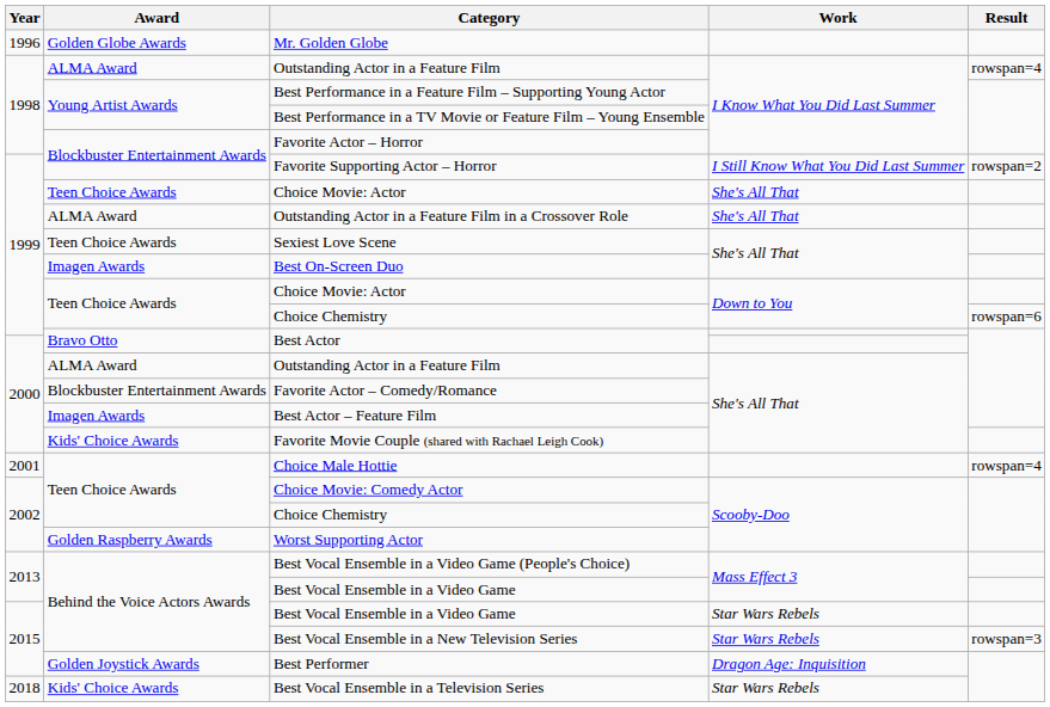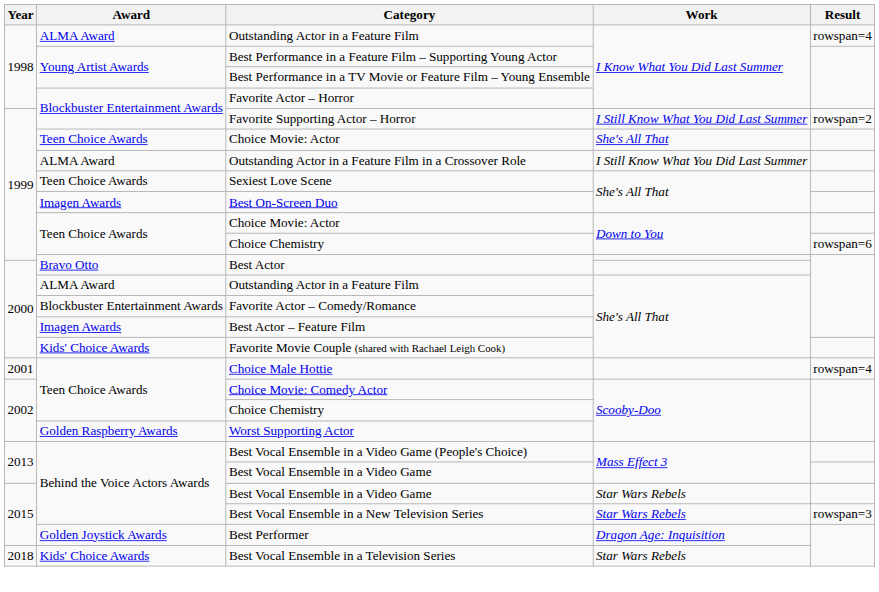- row: 1996 | Golden Globe Awards | Mr. Golden Globe
Outstanding Actor in a Feature Film in a Crossover Role | Work: She's All That -> I Still Know What You Did Last Summer
